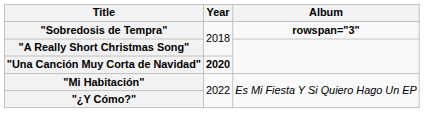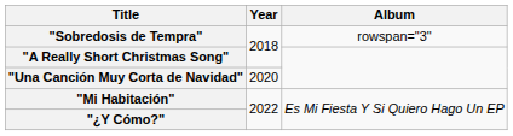"Sobredosis de Tempra" | Album: bold -> normal
"Una Canción Muy Corta de Navidad" | Year: bold -> normal
